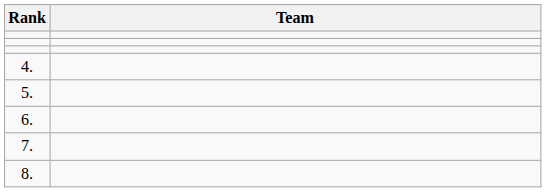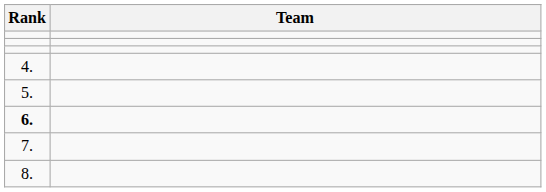row 7 | Rank: normal -> bold
